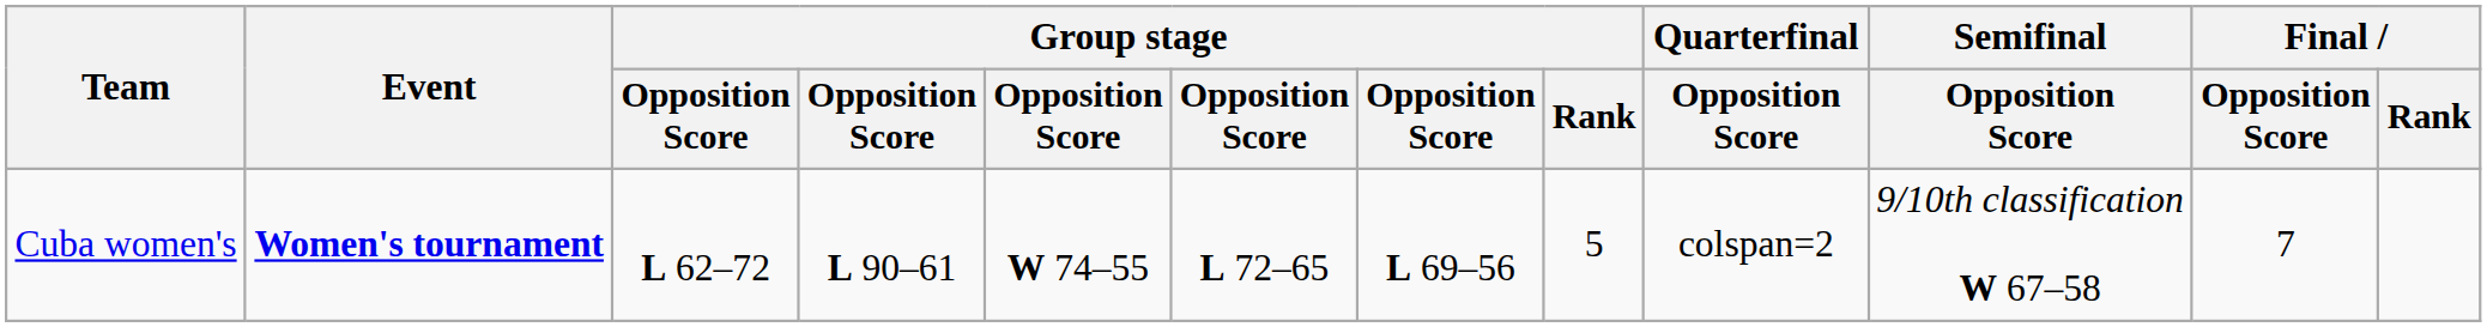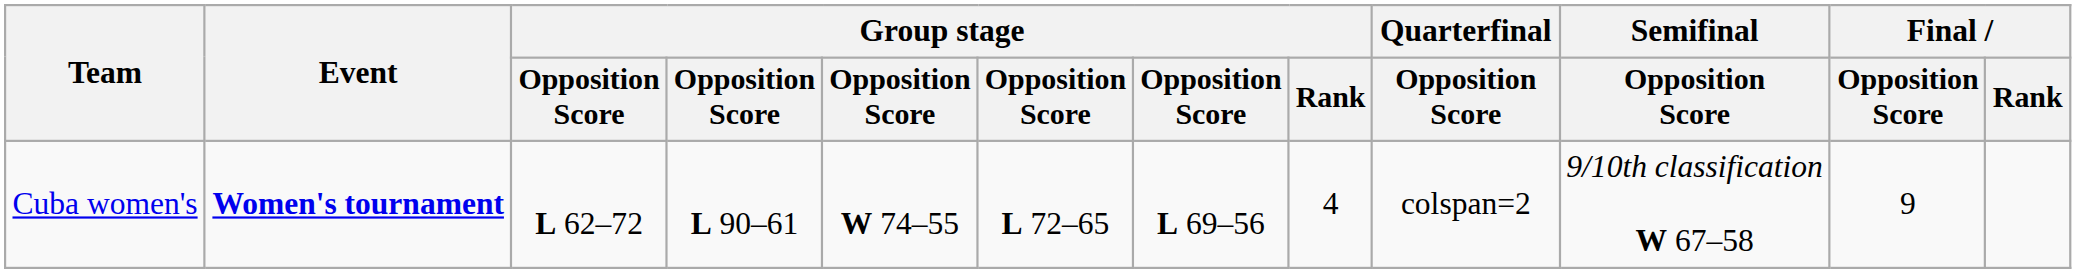Cuba women's | Group stage / Rank: 5 -> 4
Cuba women's | Final / Opposition Score: 7 -> 9
